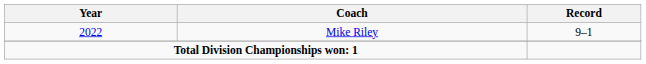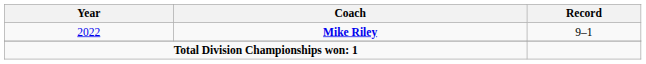2022 | Coach: normal -> bold
